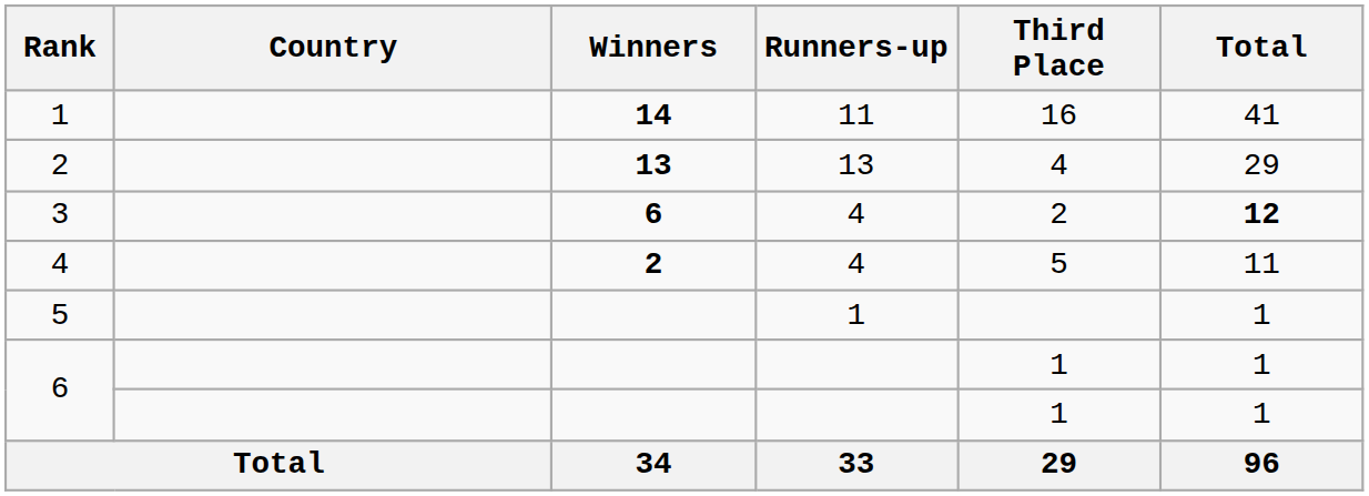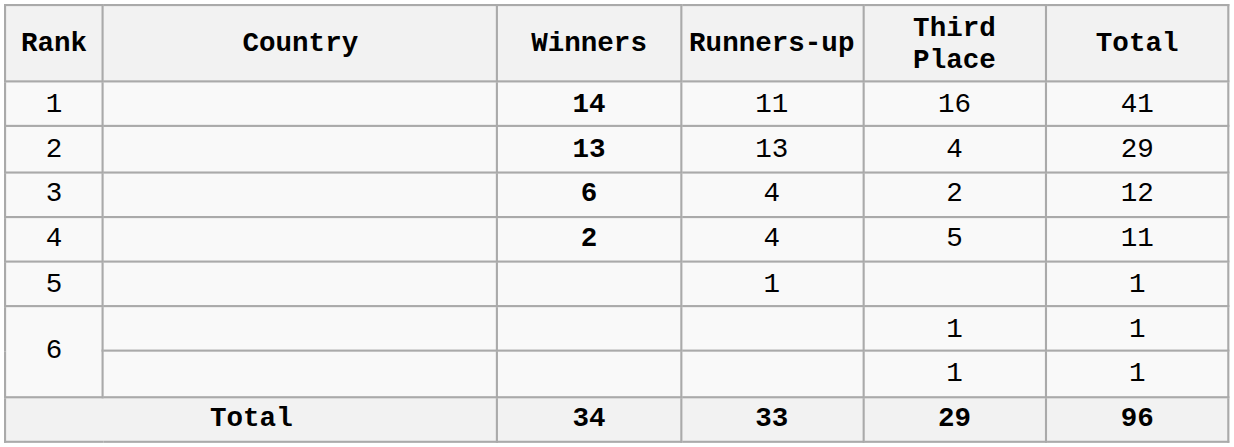3 | Total: bold -> normal
